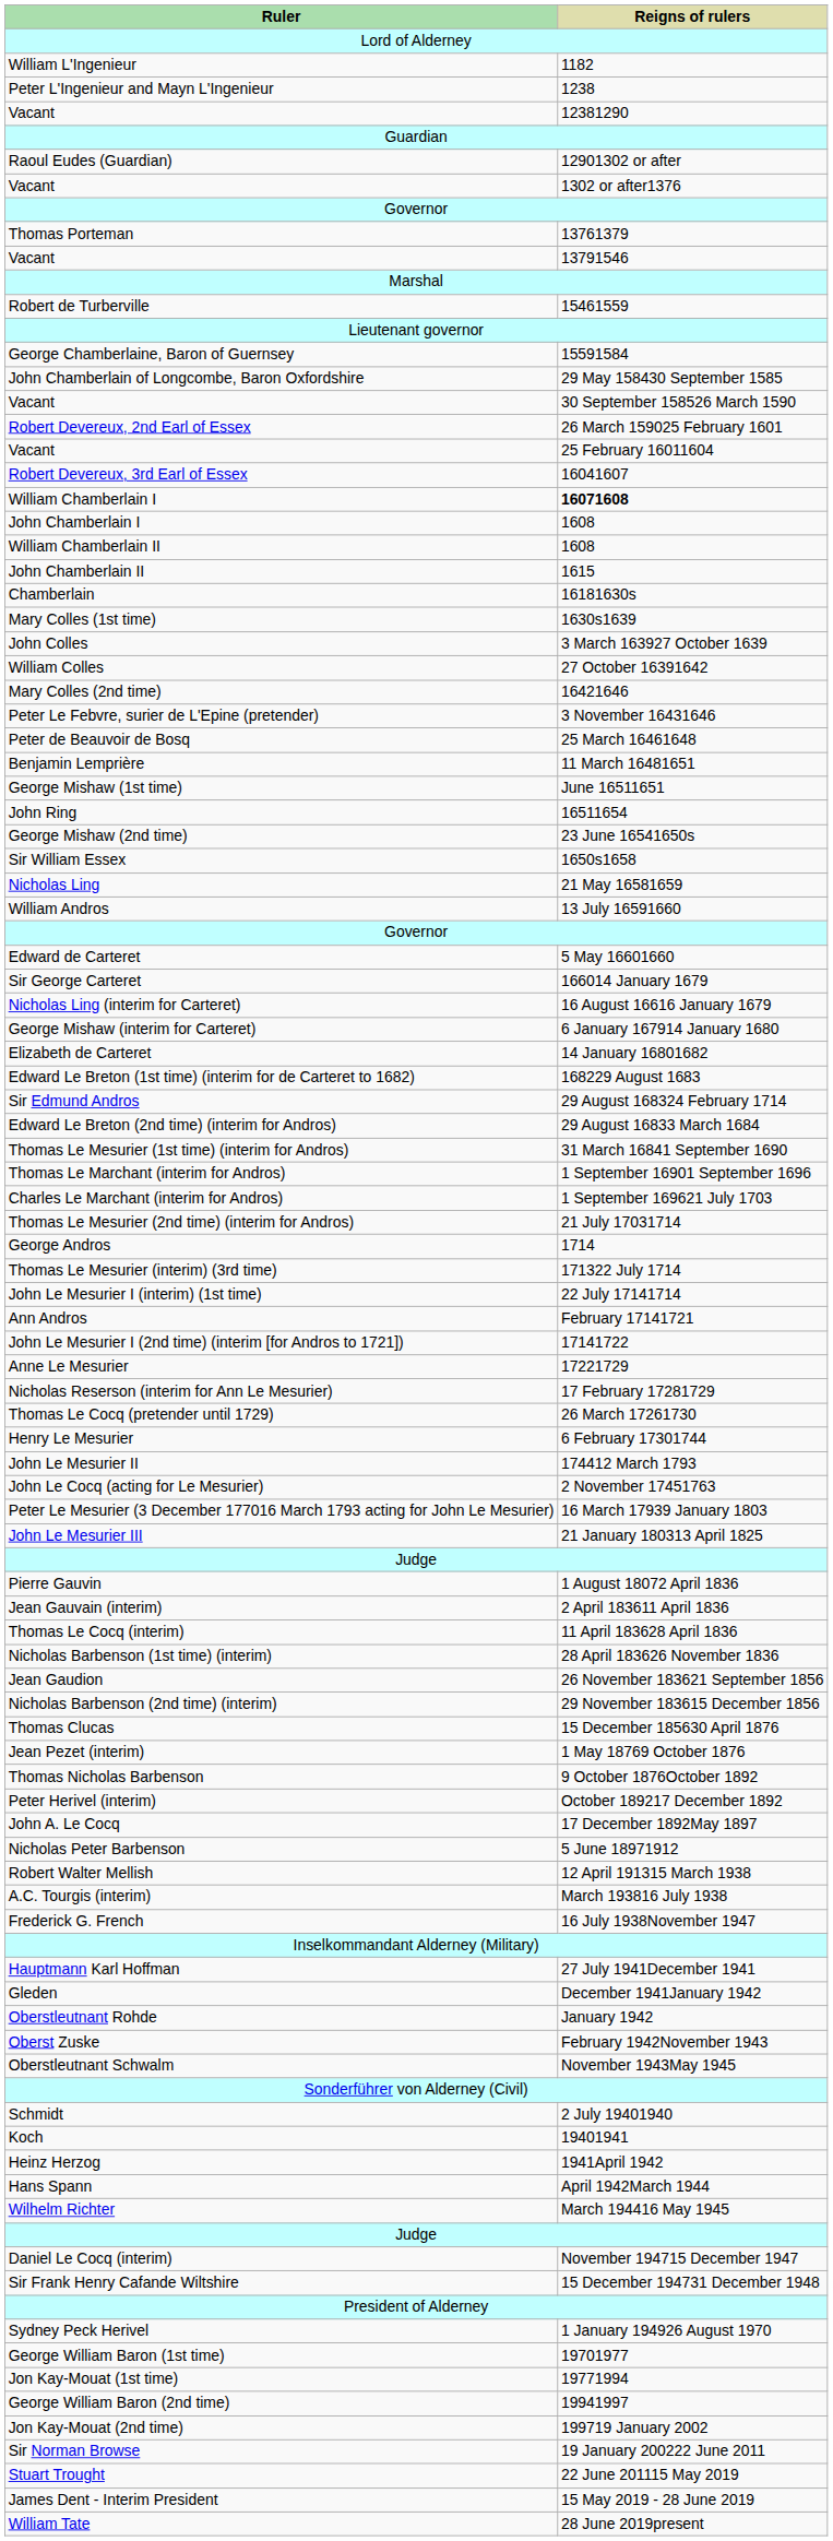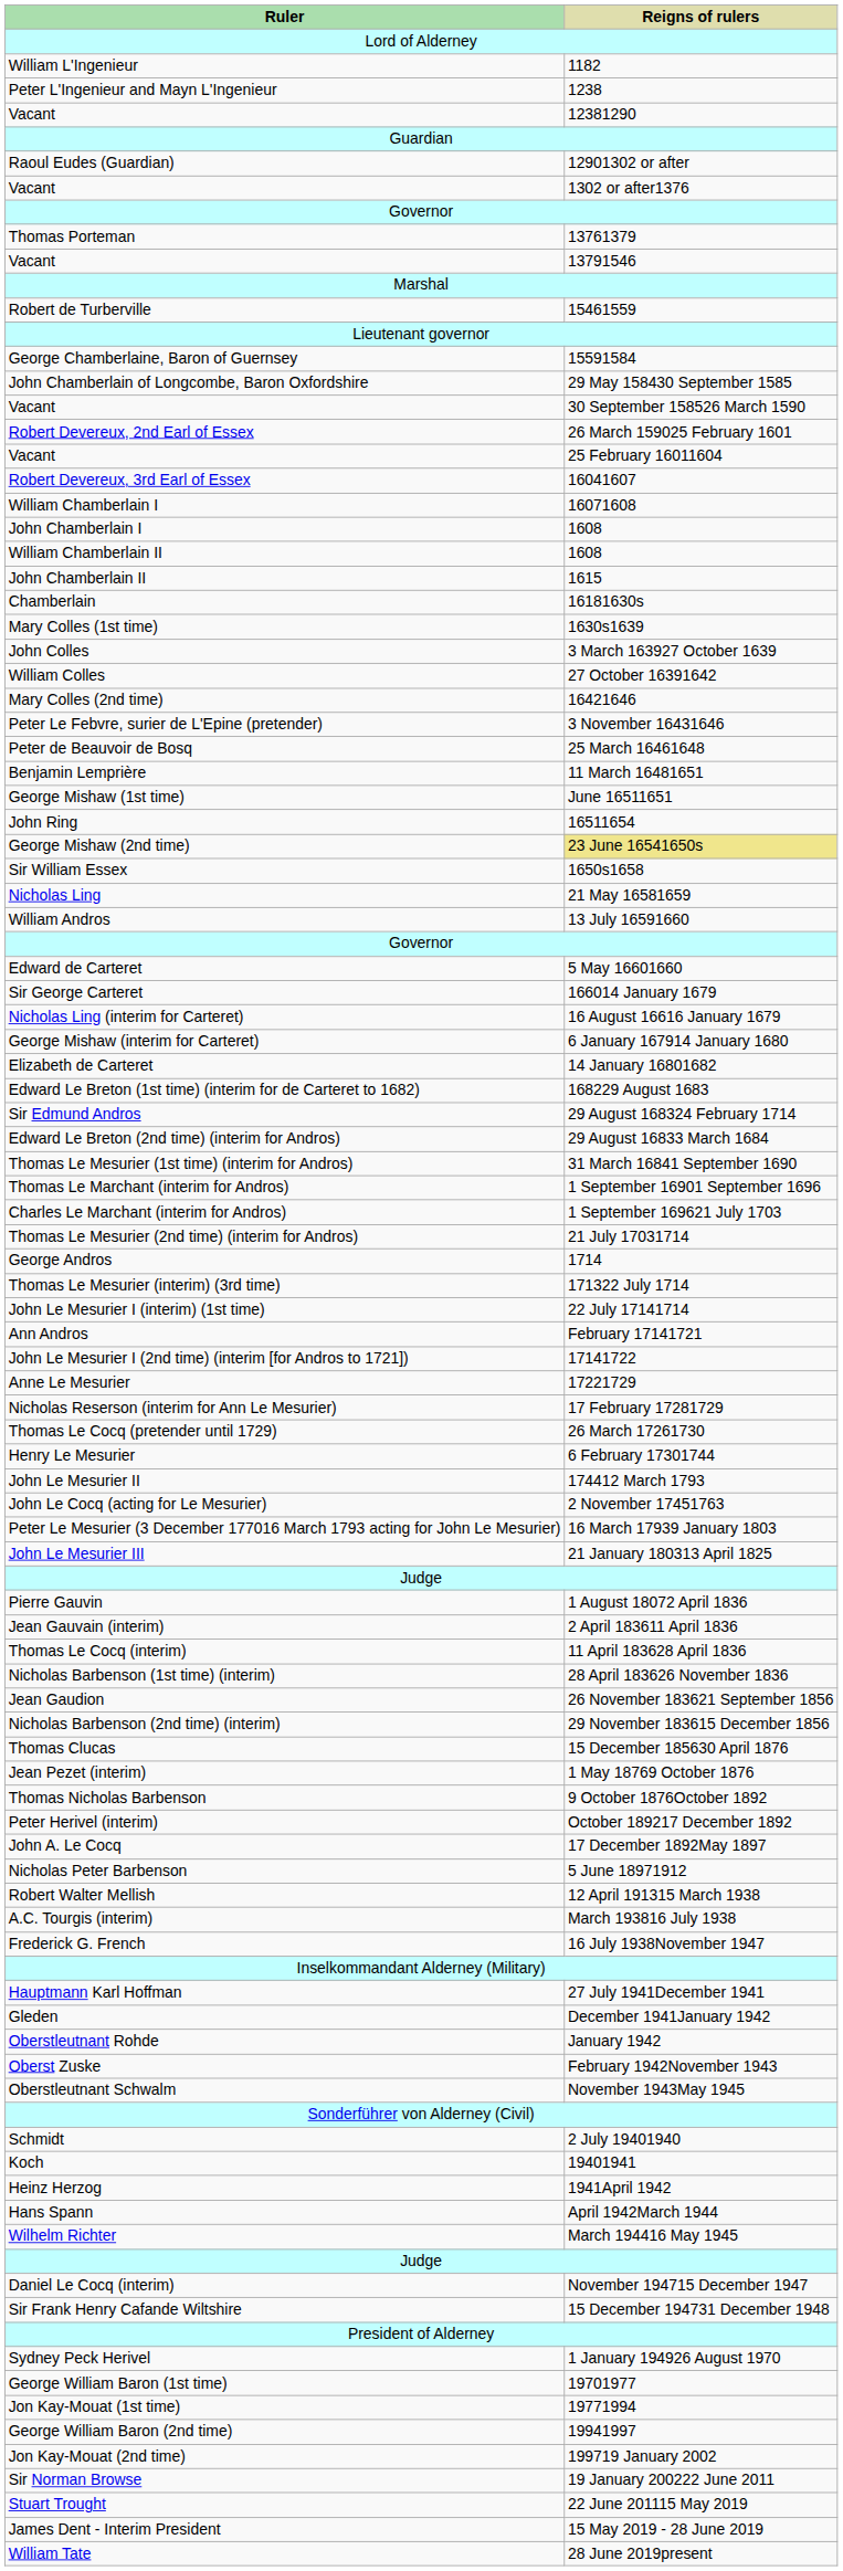16071608 | Reigns of rulers: bold -> normal
23 June 16541650s | Reigns of rulers: no background -> khaki background
